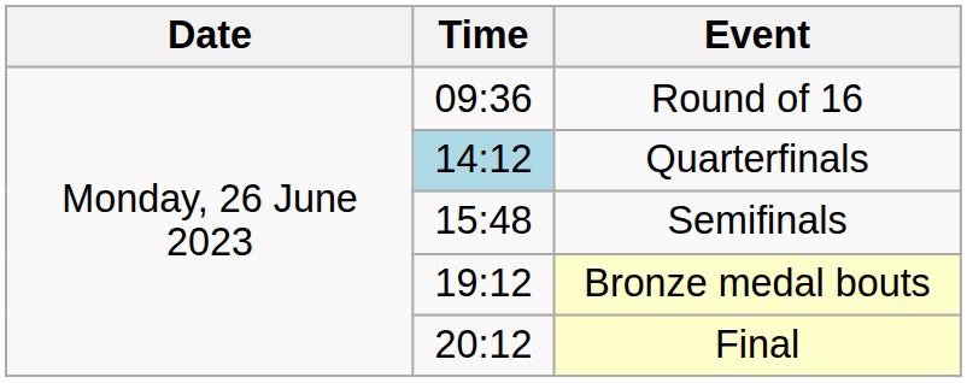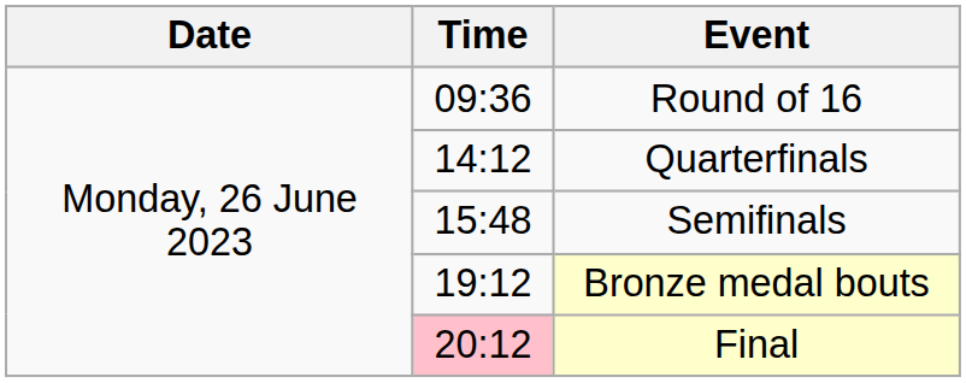Quarterfinals | Time: lightblue background -> no background
Final | Time: no background -> pink background
